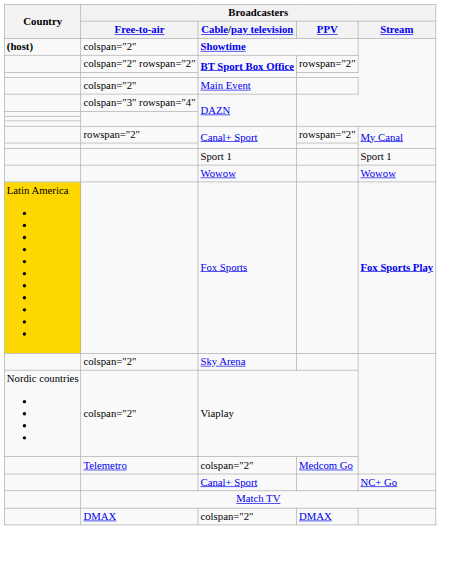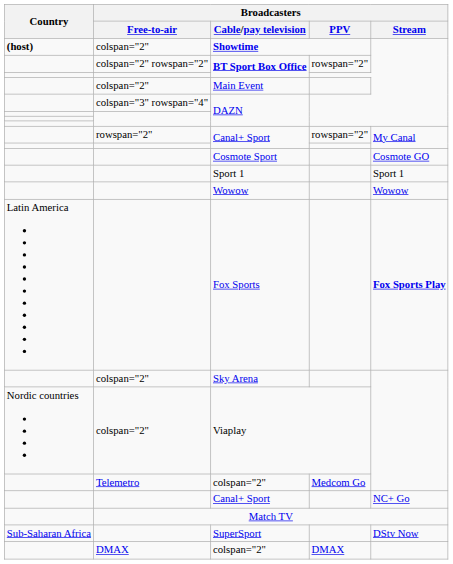+ row: Cosmote Sport | Cosmote GO
Fox Sports | Country: gold background -> no background
+ row: Sub-Saharan Africa | SuperSport | DStv Now
